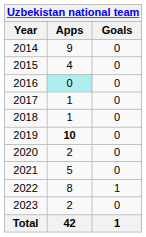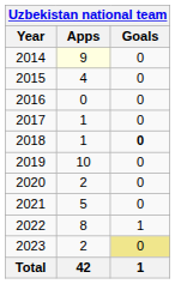2014 | Apps: no background -> lightyellow background
2016 | Apps: paleturquoise background -> no background
2018 | Goals: normal -> bold
2019 | Apps: bold -> normal
2023 | Goals: no background -> khaki background
